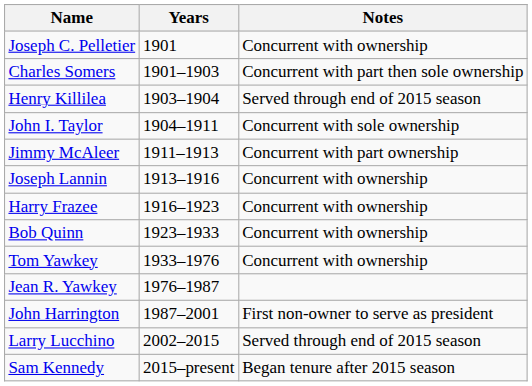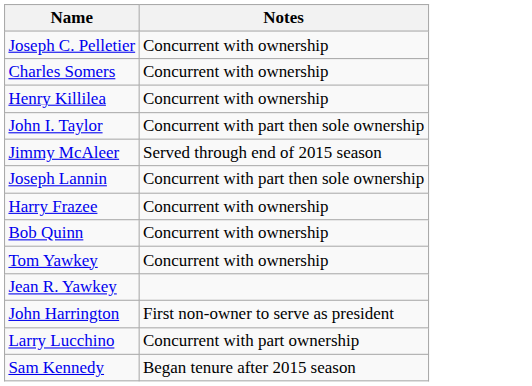- column: Years | 1901 | 1901–1903 | 1903–1904 | 1904–1911 | 1911–1913 | 1913–1916 | 1916–1923 | 1923–1933 | 1933–1976 | 1976–1987 | 1987–2001 | 2002–2015 | 2015–present
Charles Somers | Notes: Concurrent with part then sole ownership -> Concurrent with ownership
Henry Killilea | Notes: Served through end of 2015 season -> Concurrent with ownership
John I. Taylor | Notes: Concurrent with sole ownership -> Concurrent with part then sole ownership
Jimmy McAleer | Notes: Concurrent with part ownership -> Served through end of 2015 season
Joseph Lannin | Notes: Concurrent with ownership -> Concurrent with part then sole ownership
Larry Lucchino | Notes: Served through end of 2015 season -> Concurrent with part ownership
